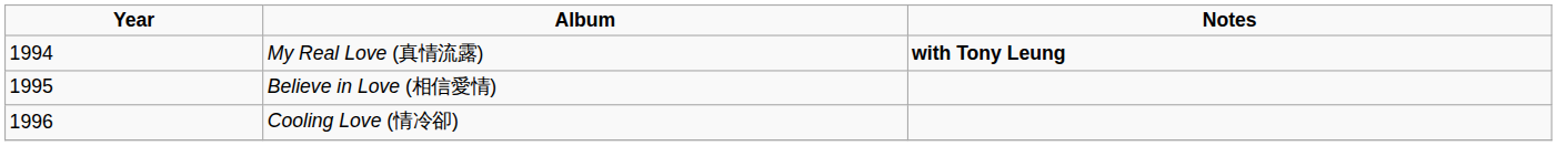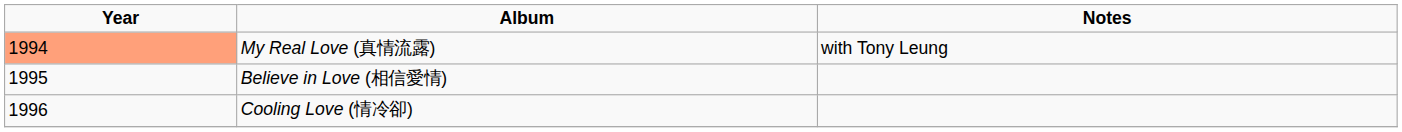My Real Love (真情流露) | Year: no background -> lightsalmon background
My Real Love (真情流露) | Notes: bold -> normal
